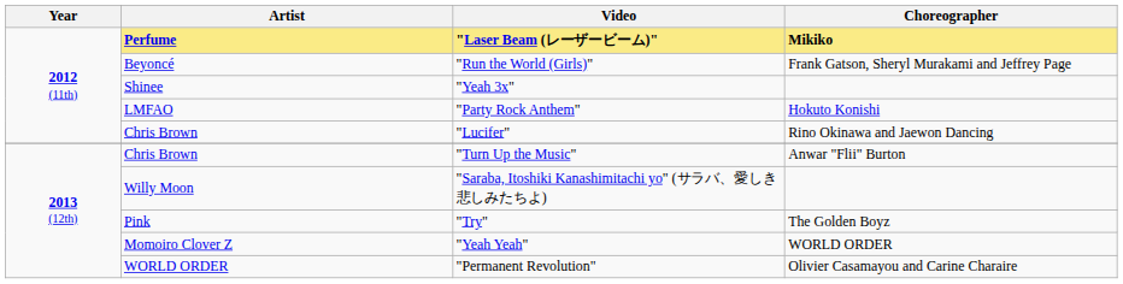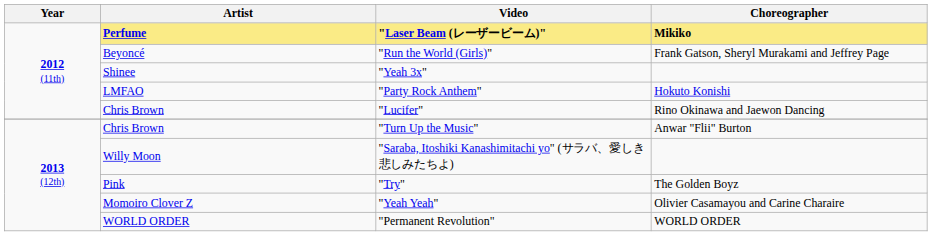"Yeah Yeah" | Choreographer: WORLD ORDER -> Olivier Casamayou and Carine Charaire
"Permanent Revolution" | Choreographer: Olivier Casamayou and Carine Charaire -> WORLD ORDER
